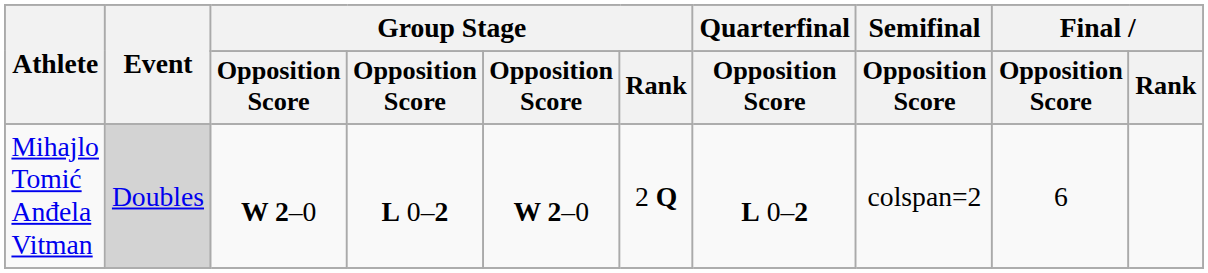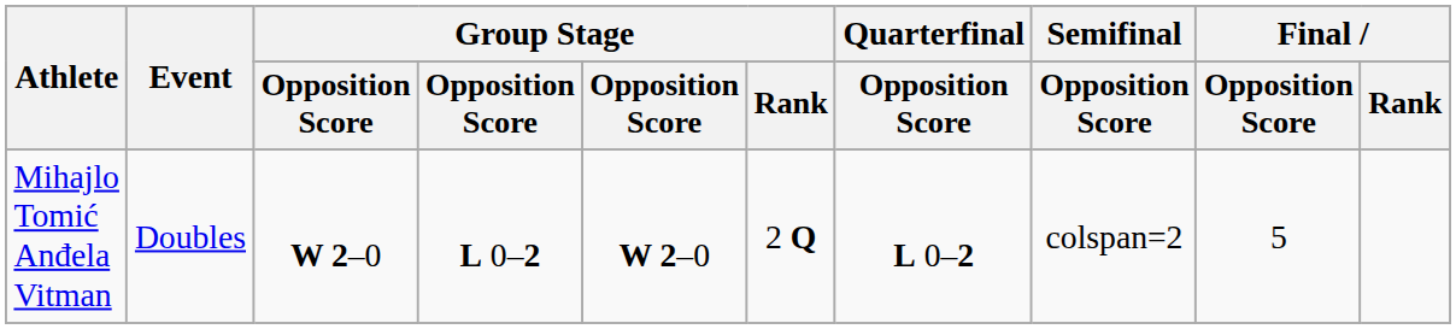Mihajlo Tomić Anđela Vitman | Event: lightgrey background -> no background
Mihajlo Tomić Anđela Vitman | Final / Opposition Score: 6 -> 5
